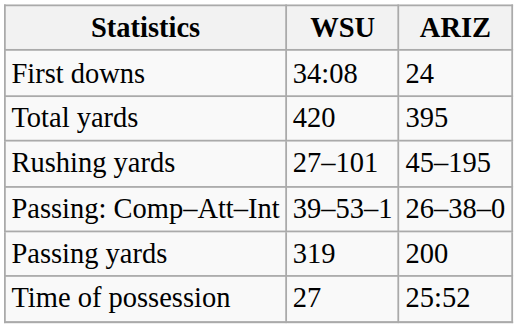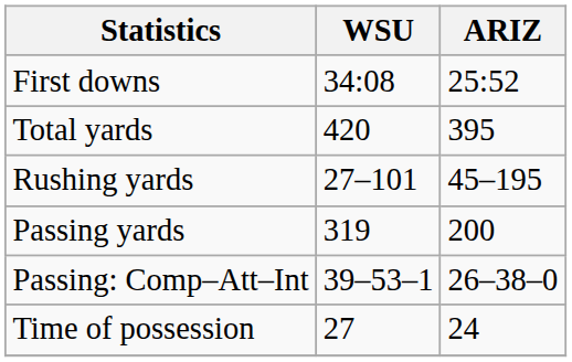First downs | ARIZ: 24 -> 25:52
rows swapped: Passing yards <-> Passing: Comp–Att–Int
Time of possession | ARIZ: 25:52 -> 24
